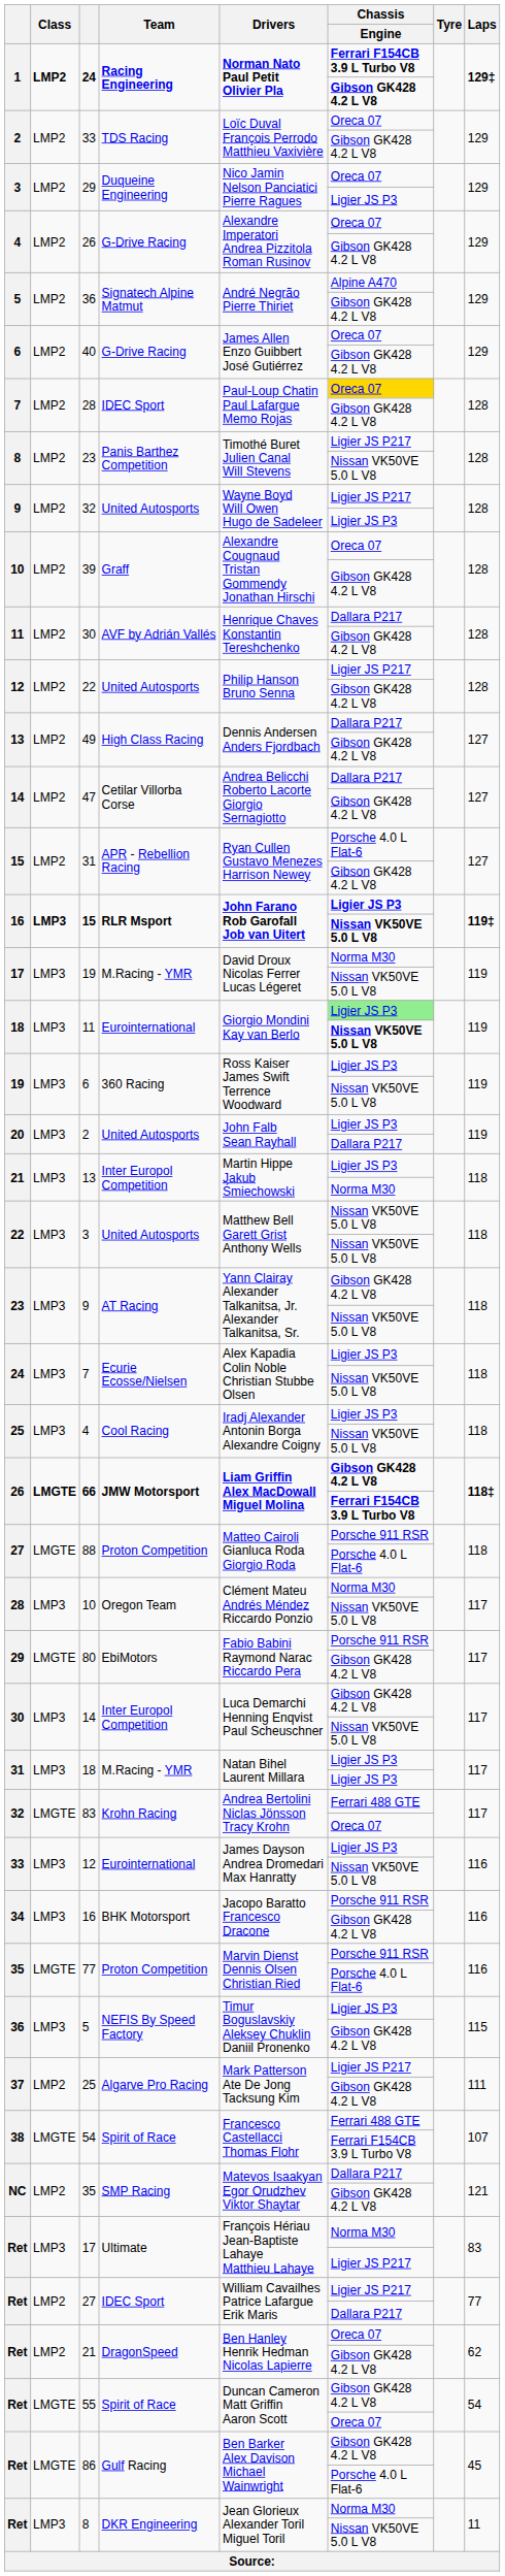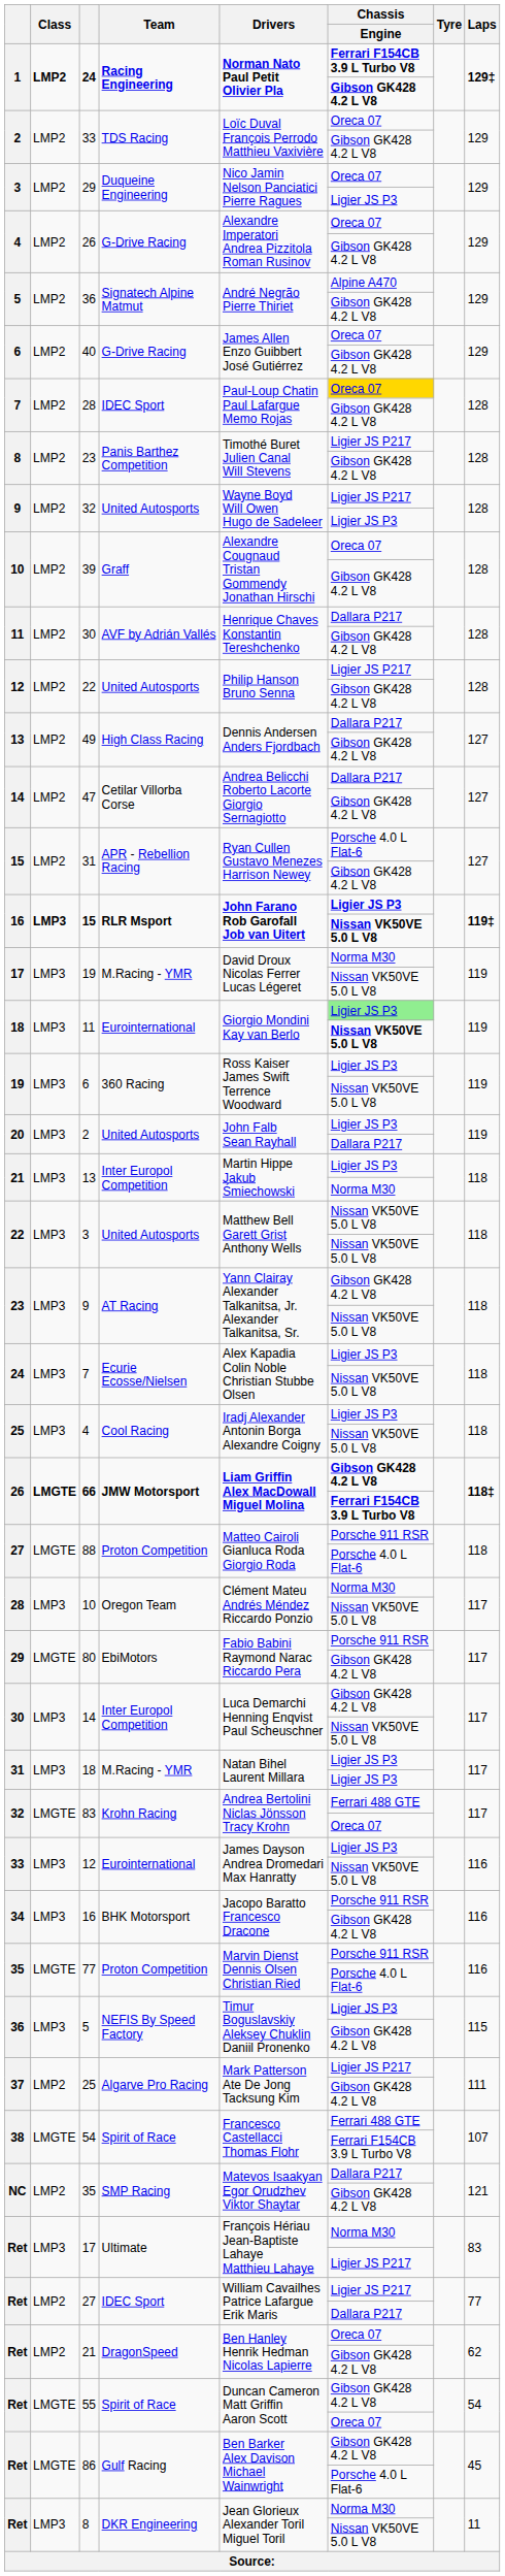row 18 | Chassis / Engine: Nissan VK50VE 5.0 L V8 -> Gibson GK428 4.2 L V8
